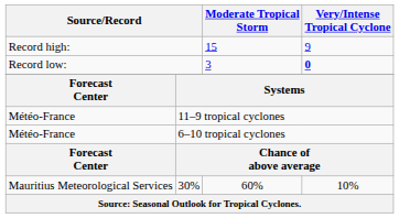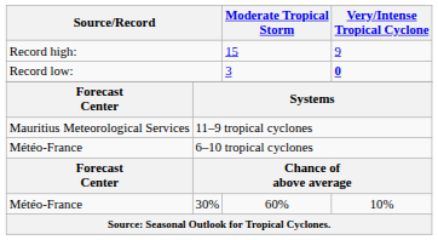11–9 tropical cyclones | column 1: Météo-France -> Mauritius Meteorological Services
30% | column 1: Mauritius Meteorological Services -> Météo-France
